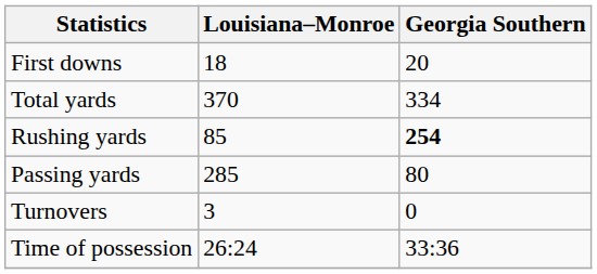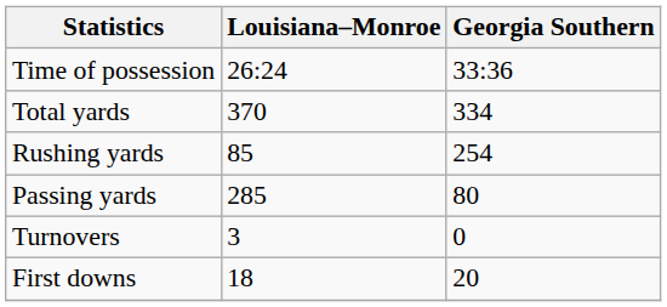rows swapped: First downs <-> Time of possession
Rushing yards | Georgia Southern: bold -> normal
